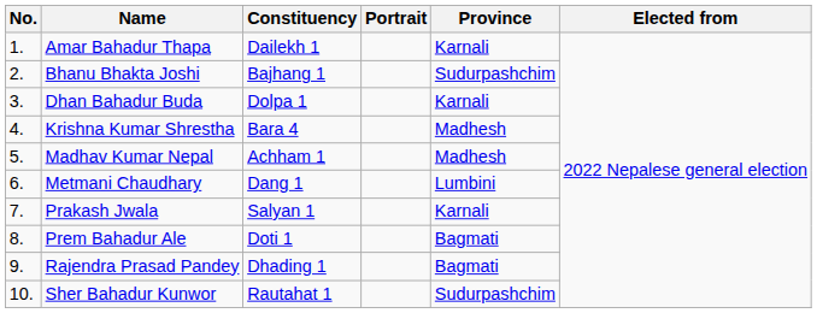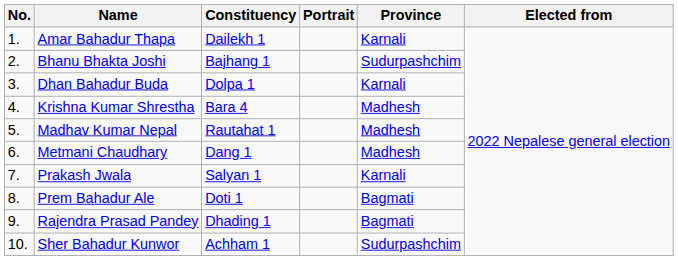Madhav Kumar Nepal | Constituency: Achham 1 -> Rautahat 1
Metmani Chaudhary | Province: Lumbini -> Madhesh
Sher Bahadur Kunwor | Constituency: Rautahat 1 -> Achham 1
